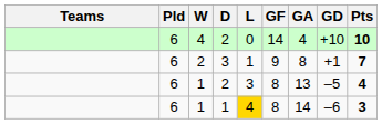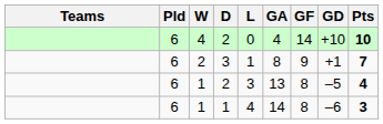columns swapped: GF <-> GA
row 5 | L: gold background -> no background
